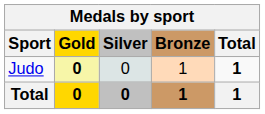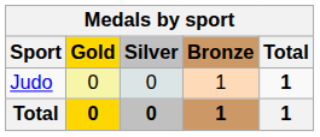Judo | Gold: bold -> normal
